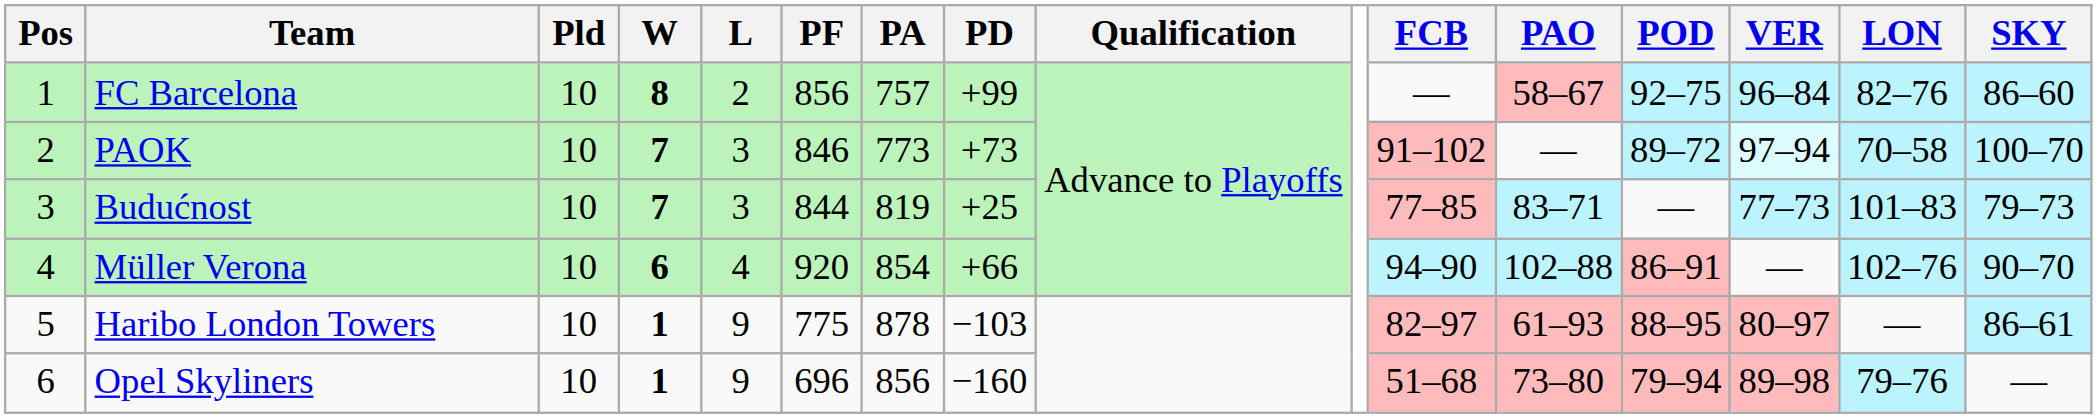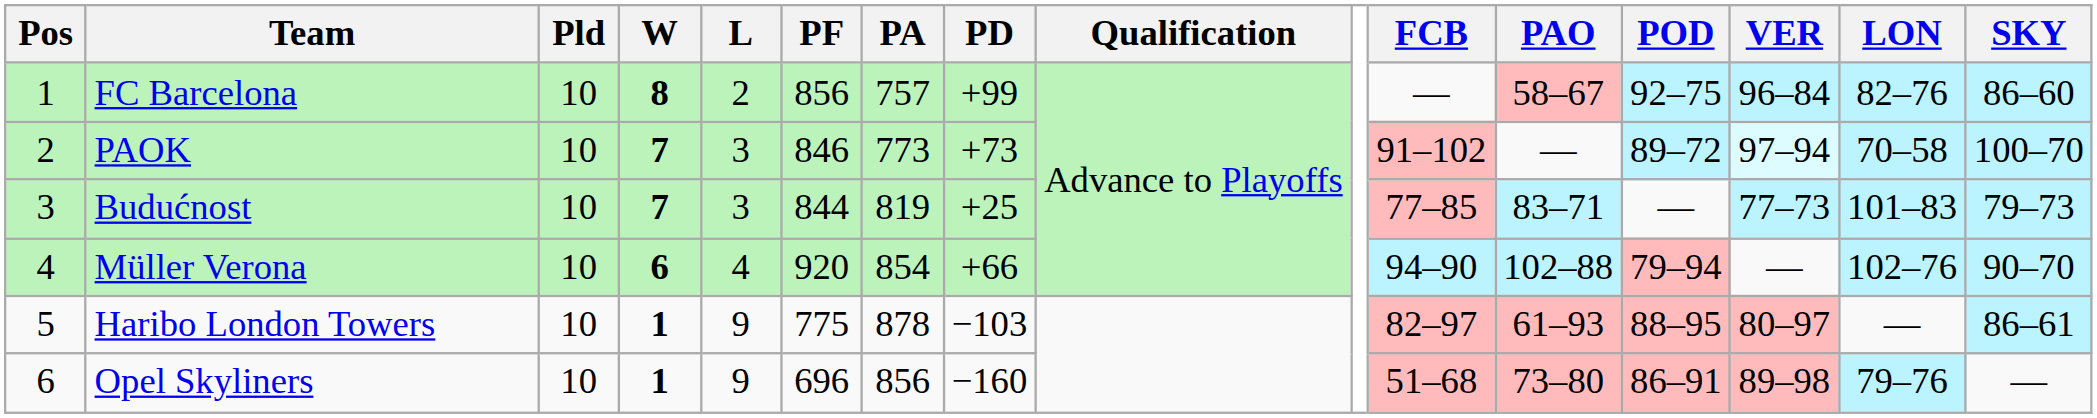Müller Verona | POD: 86–91 -> 79–94
Opel Skyliners | POD: 79–94 -> 86–91
